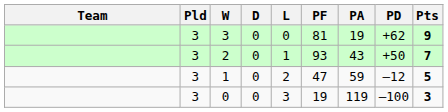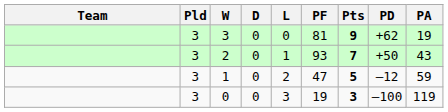columns swapped: PA <-> Pts
